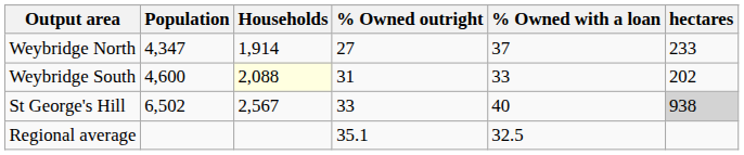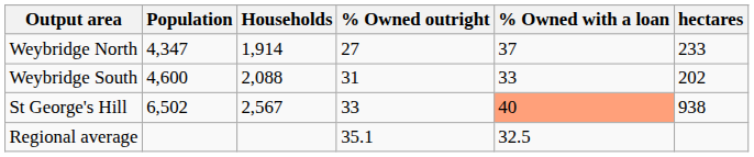Weybridge South | Households: lightyellow background -> no background
St George's Hill | % Owned with a loan: no background -> lightsalmon background
St George's Hill | hectares: lightgrey background -> no background
